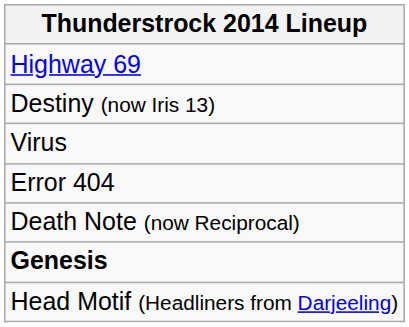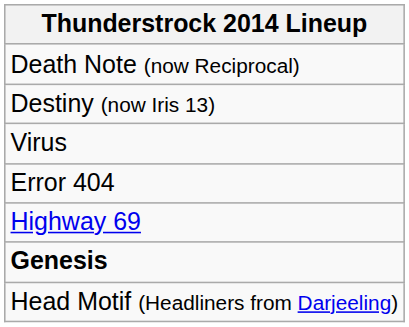row 2 | column 1: Highway 69 -> Death Note (now Reciprocal)
row 6 | column 1: Death Note (now Reciprocal) -> Highway 69
